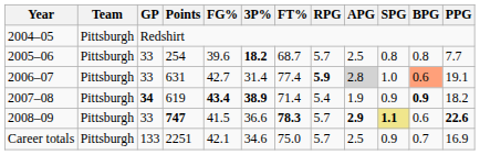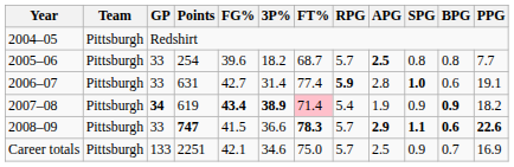2005–06 | 3P%: bold -> normal
2005–06 | APG: normal -> bold
2006–07 | APG: lightgrey background -> no background
2006–07 | SPG: normal -> bold
2006–07 | BPG: lightsalmon background -> no background
2007–08 | FT%: no background -> pink background
2008–09 | SPG: khaki background -> no background
2008–09 | BPG: normal -> bold
